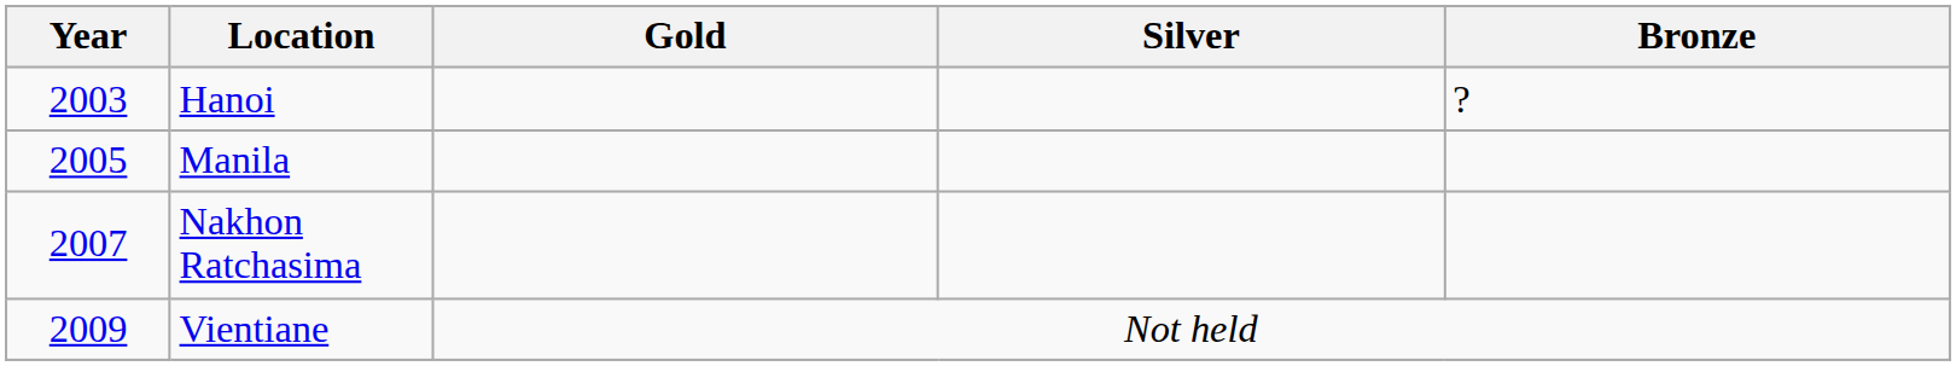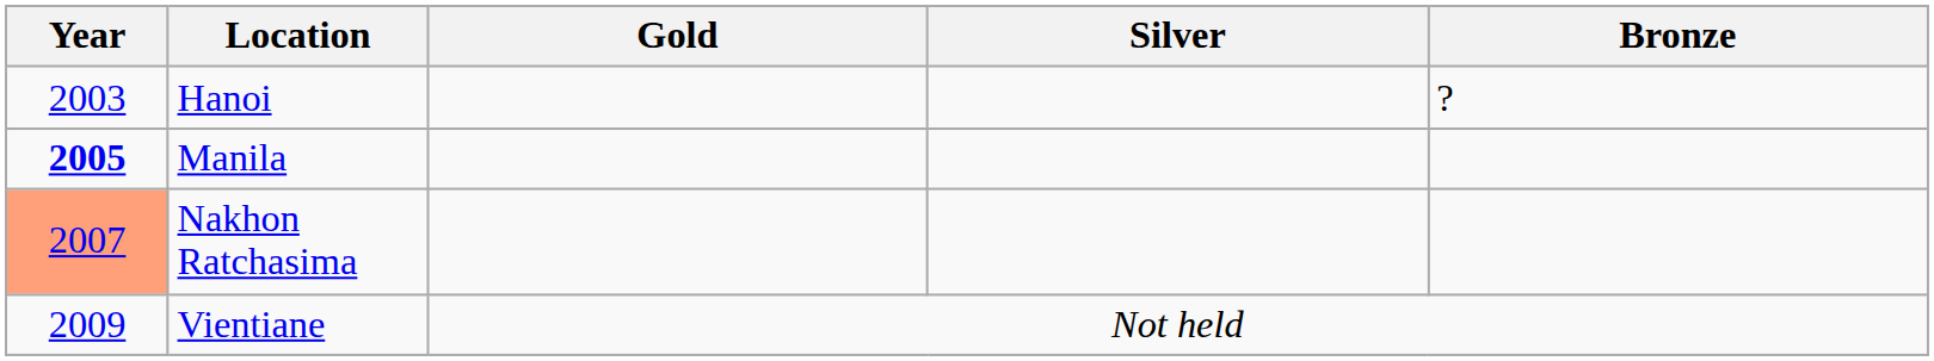Manila | Year: normal -> bold
Nakhon Ratchasima | Year: no background -> lightsalmon background
